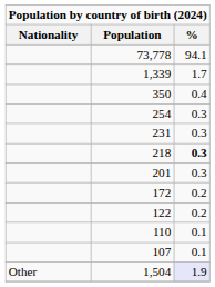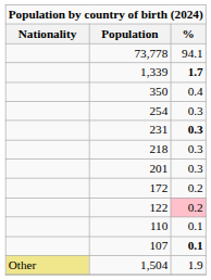1,339 | %: normal -> bold
231 | %: normal -> bold
218 | %: bold -> normal
122 | %: no background -> pink background
107 | %: normal -> bold
1,504 | Nationality: no background -> khaki background
1,504 | %: lavender background -> no background
